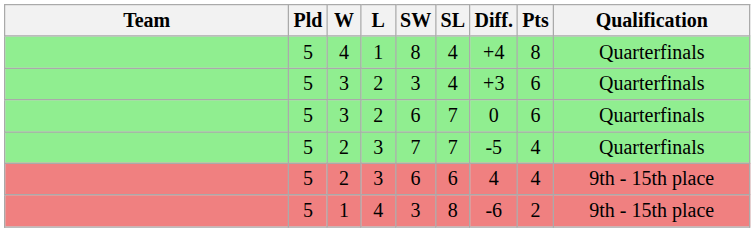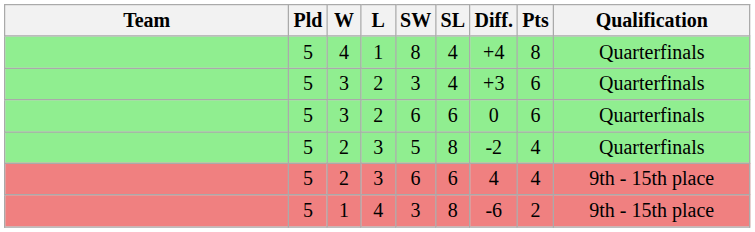row 4 | SL: 7 -> 6
row 5 | SW: 7 -> 5
row 5 | SL: 7 -> 8
row 5 | Diff.: -5 -> -2
